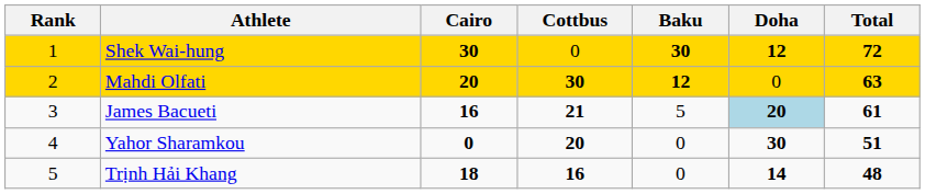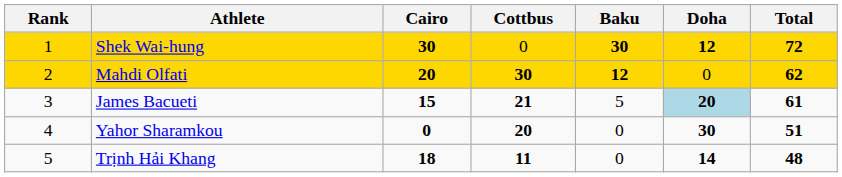Mahdi Olfati | Total: 63 -> 62
James Bacueti | Cairo: 16 -> 15
Trịnh Hải Khang | Cottbus: 16 -> 11
